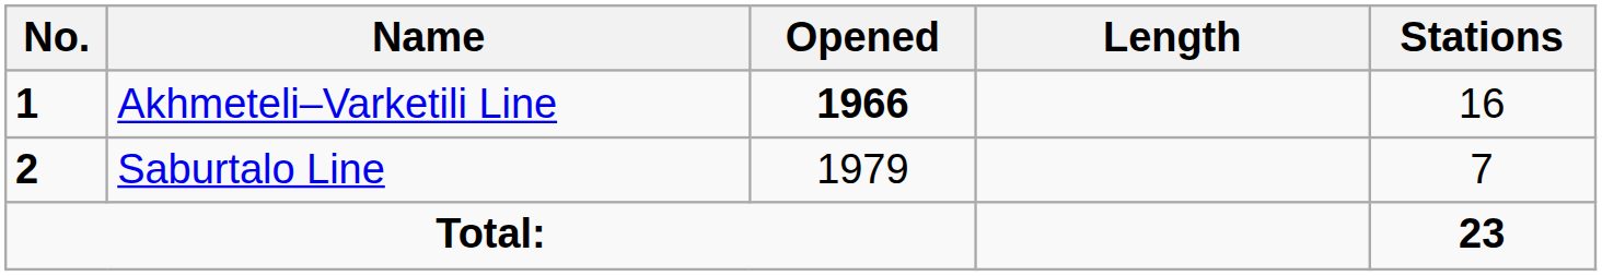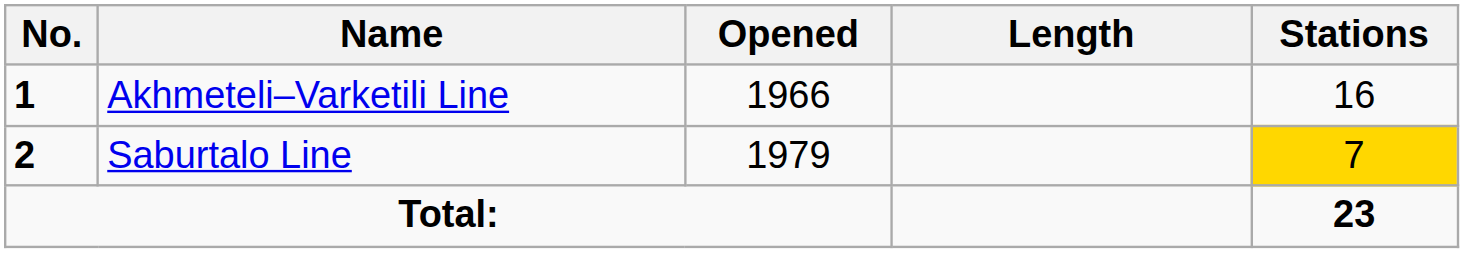Akhmeteli–Varketili Line | Opened: bold -> normal
Saburtalo Line | Stations: no background -> gold background
